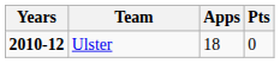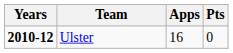Ulster | Apps: 18 -> 16
